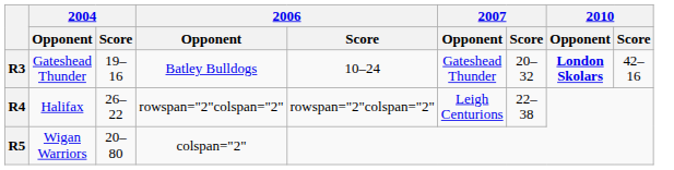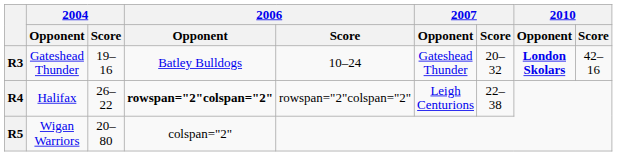R4 | 2006 / Opponent: normal -> bold
